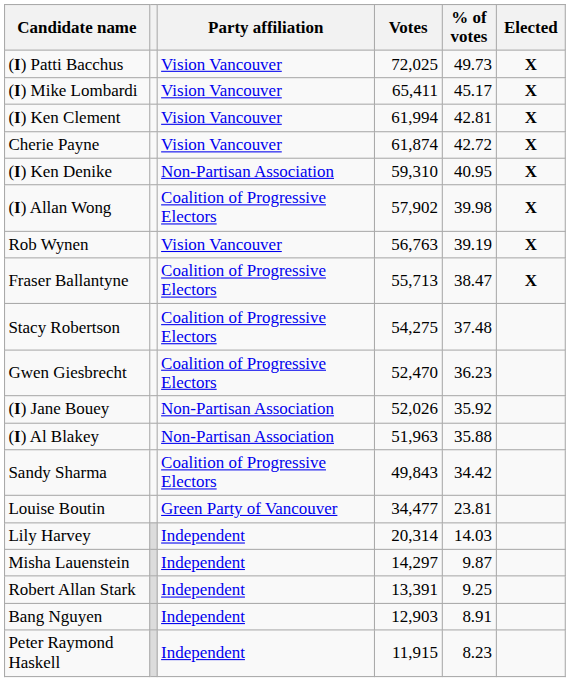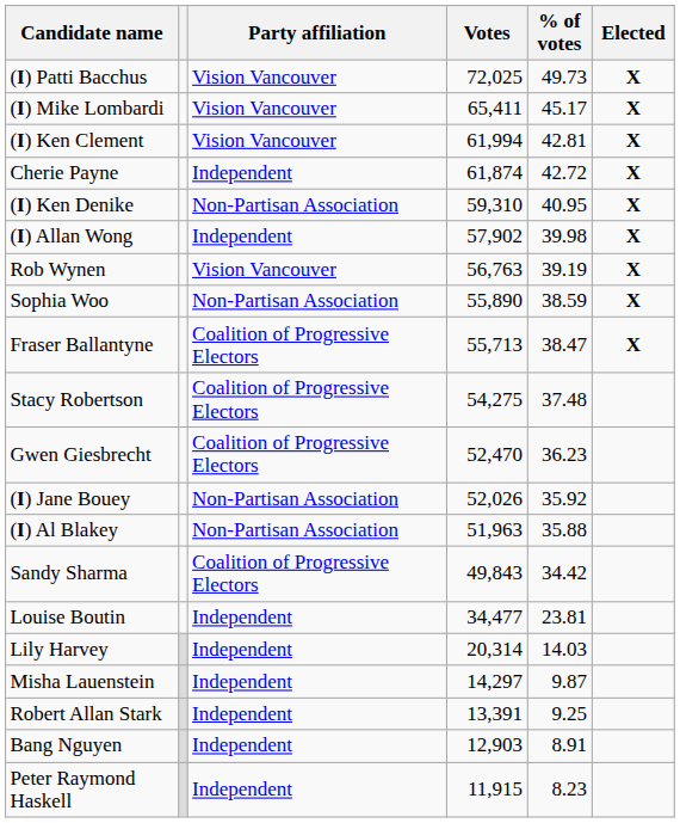Cherie Payne | Party affiliation: Vision Vancouver -> Independent
(I) Allan Wong | Party affiliation: Coalition of Progressive Electors -> Independent
+ row: Sophia Woo | Non-Partisan Association | 55,890 | 38.59 | X
Louise Boutin | Party affiliation: Green Party of Vancouver -> Independent
